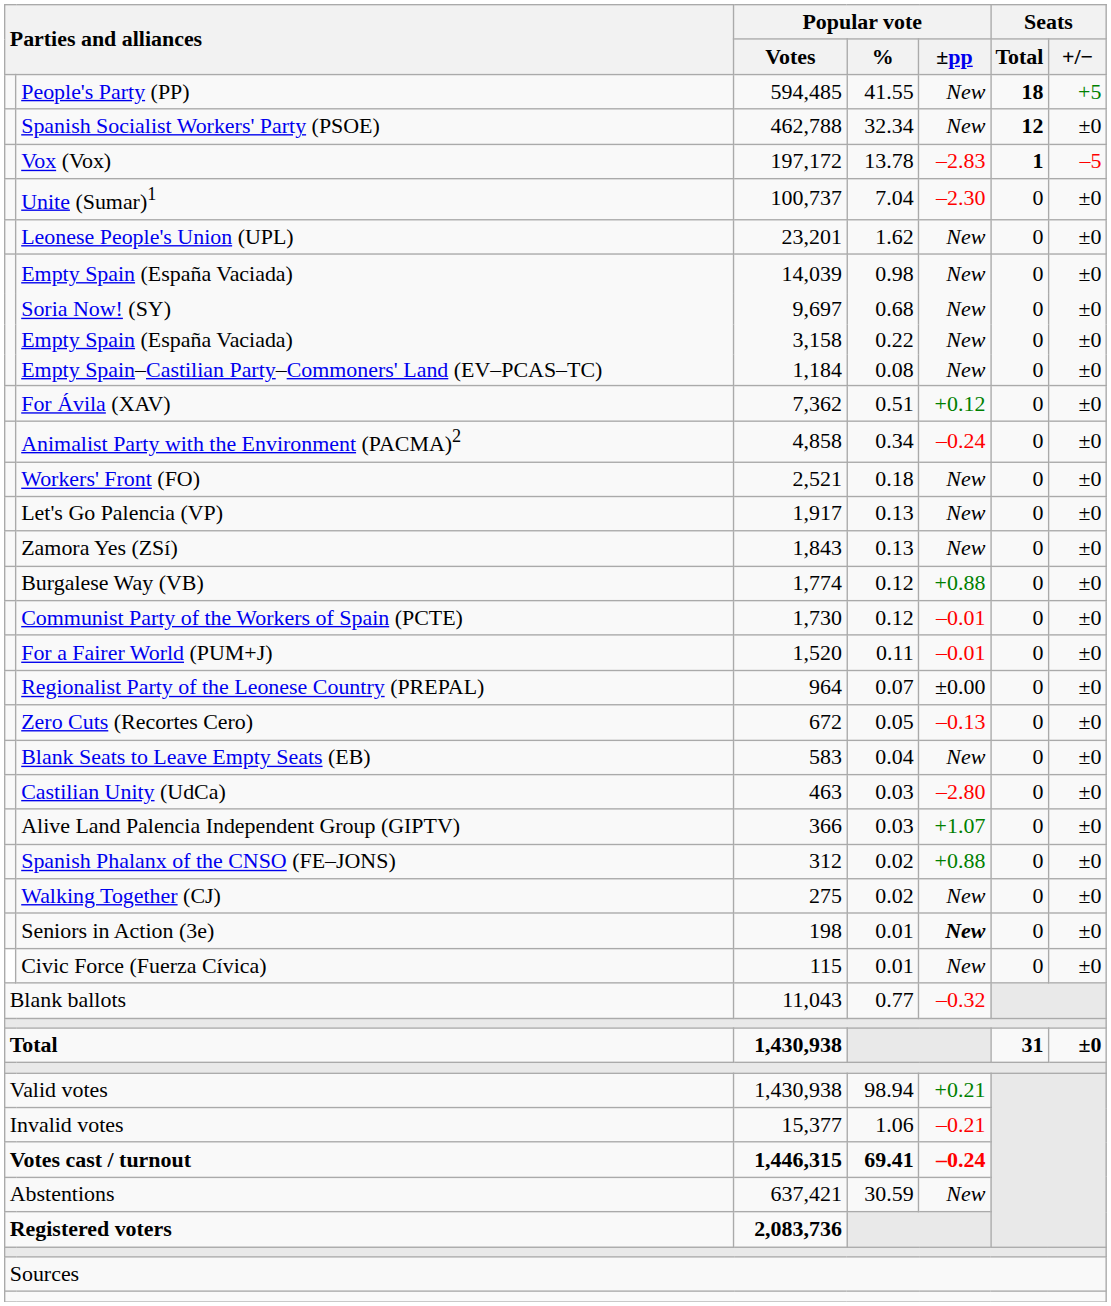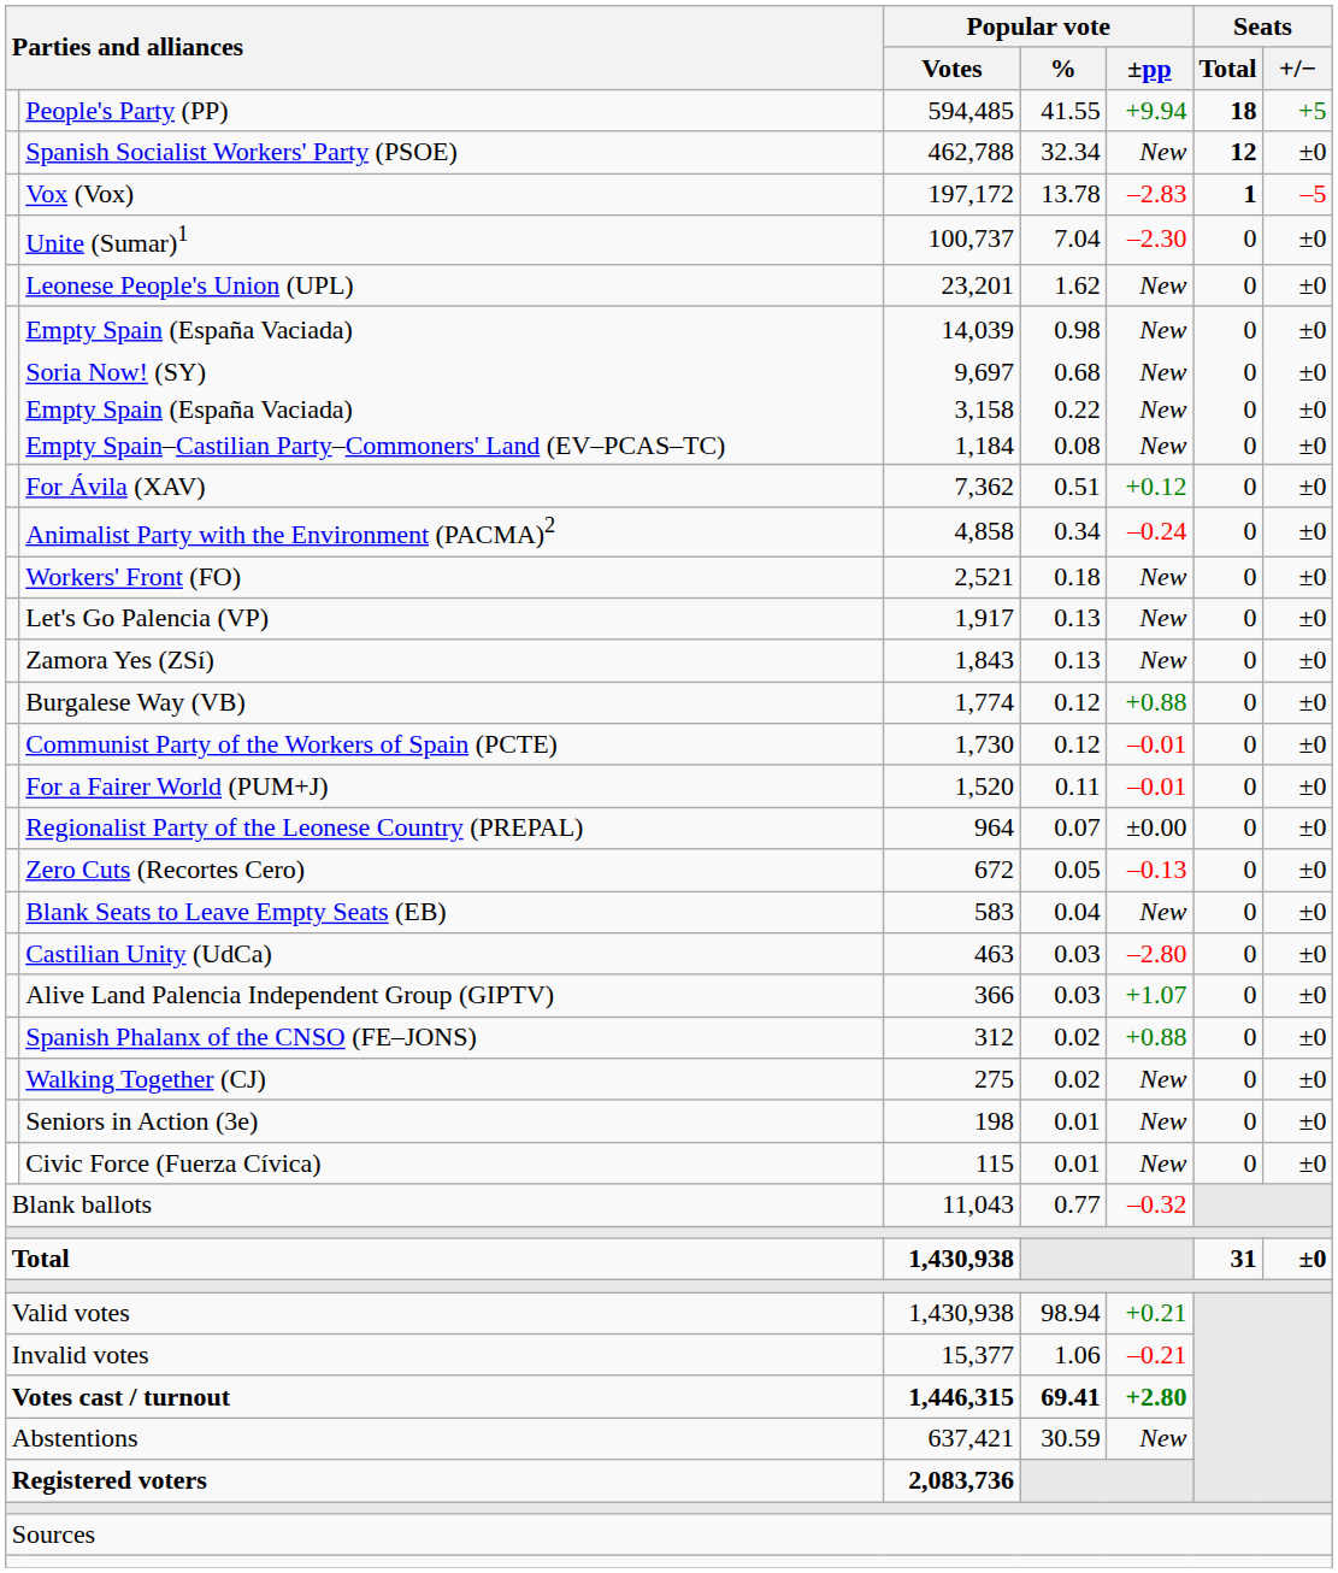People's Party (PP) | Popular vote / ±pp: New -> +9.94
Seniors in Action (3e) | Popular vote / ±pp: bold -> normal
Votes cast / turnout | Popular vote / ±pp: –0.24 -> +2.80
